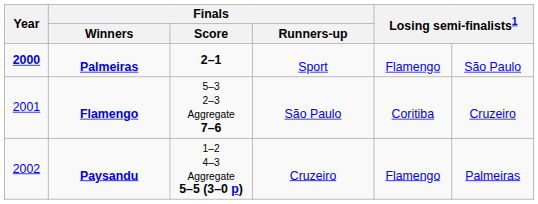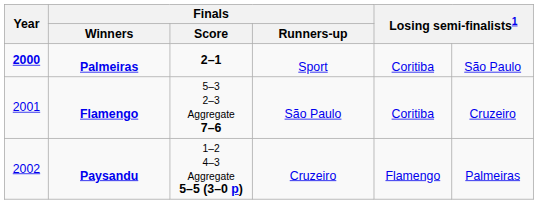row 3 | column 5: Flamengo -> Coritiba
